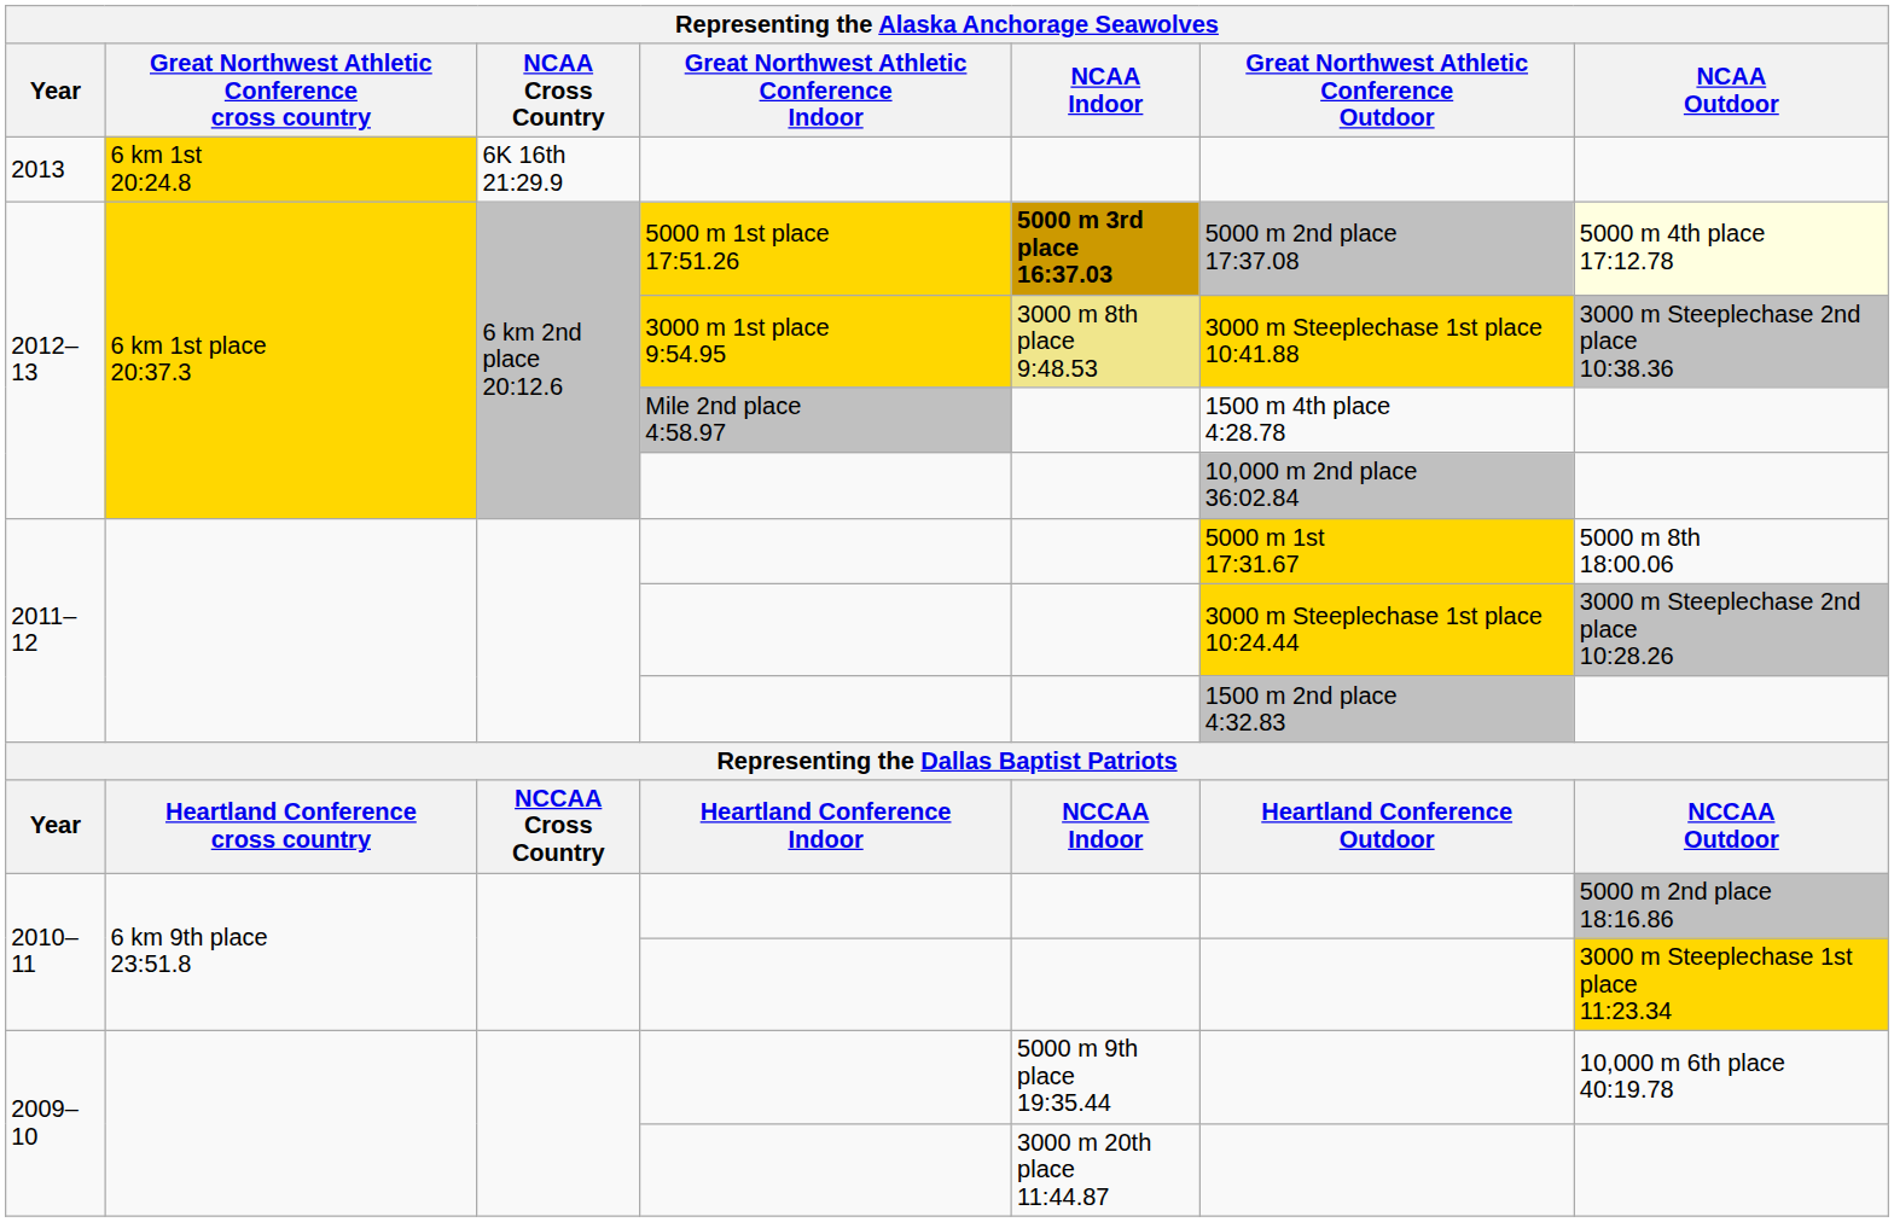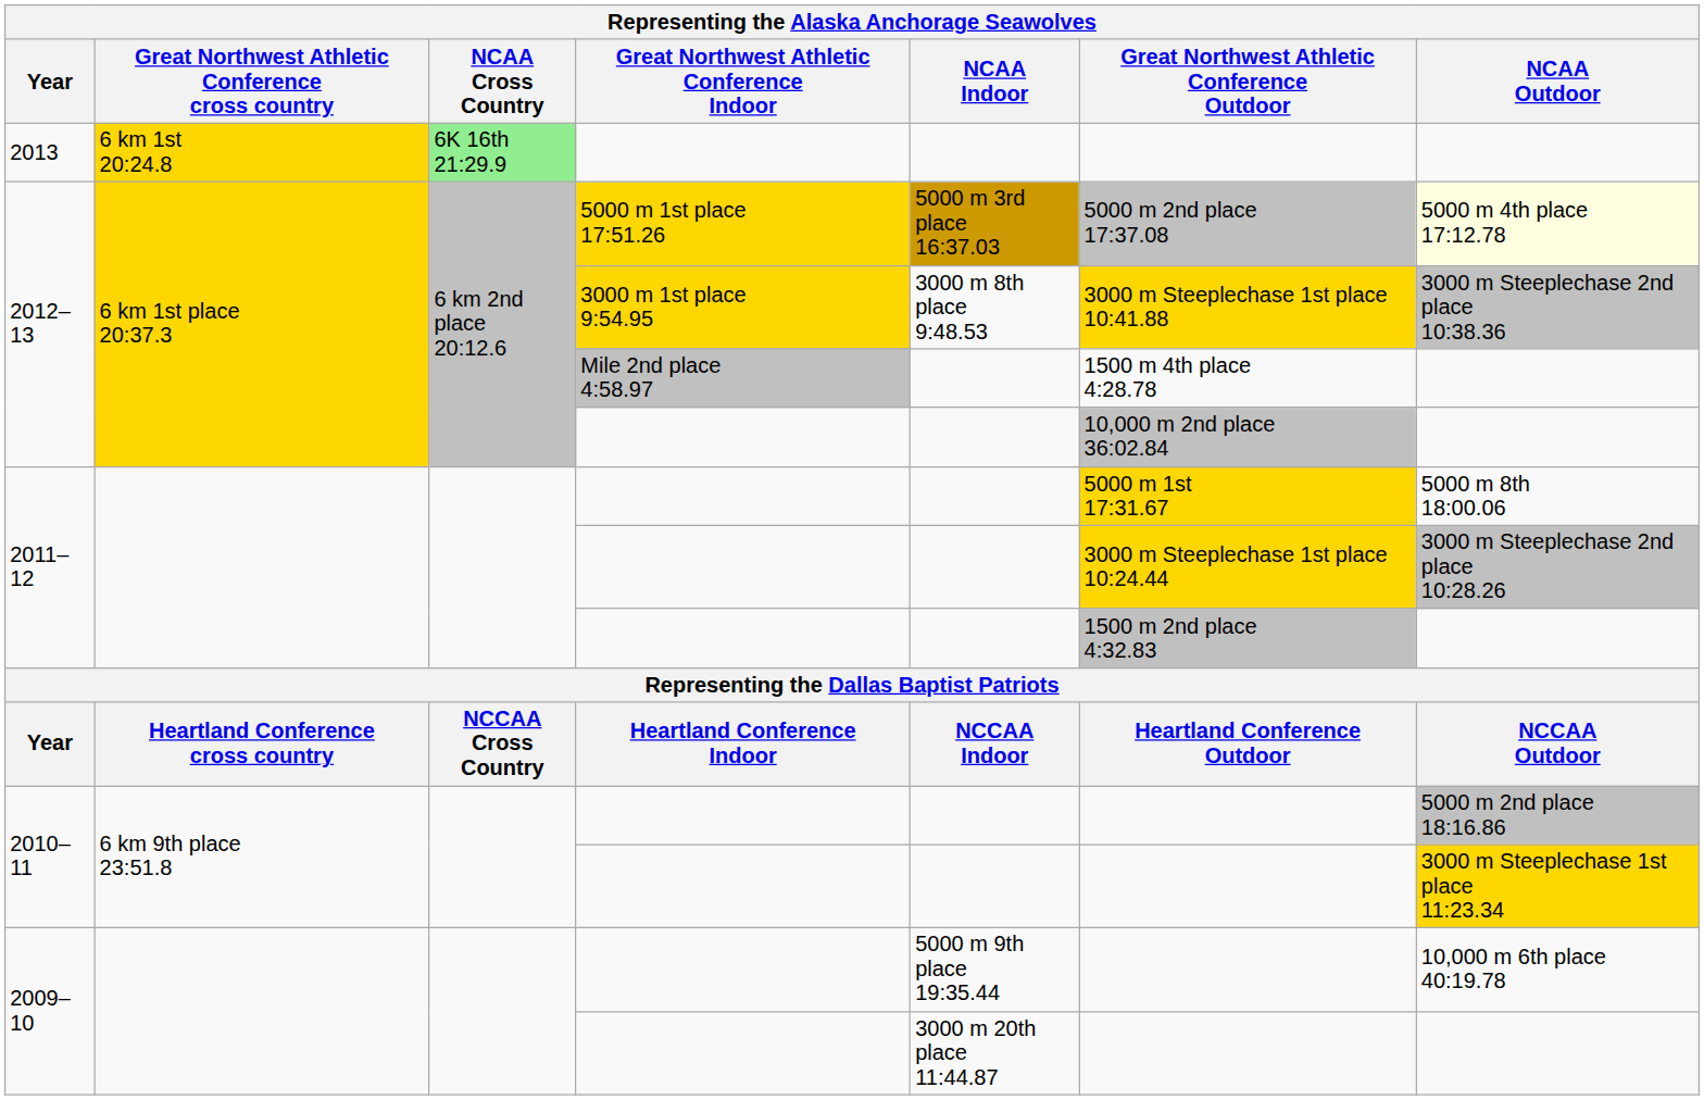2013 | NCAA Cross Country: no background -> lightgreen background
2012–13 / 5000 m 1st place 17:51.26 | NCAA Indoor: bold -> normal
2012–13 / 3000 m 1st place 9:54.95 | NCAA Indoor: khaki background -> no background
